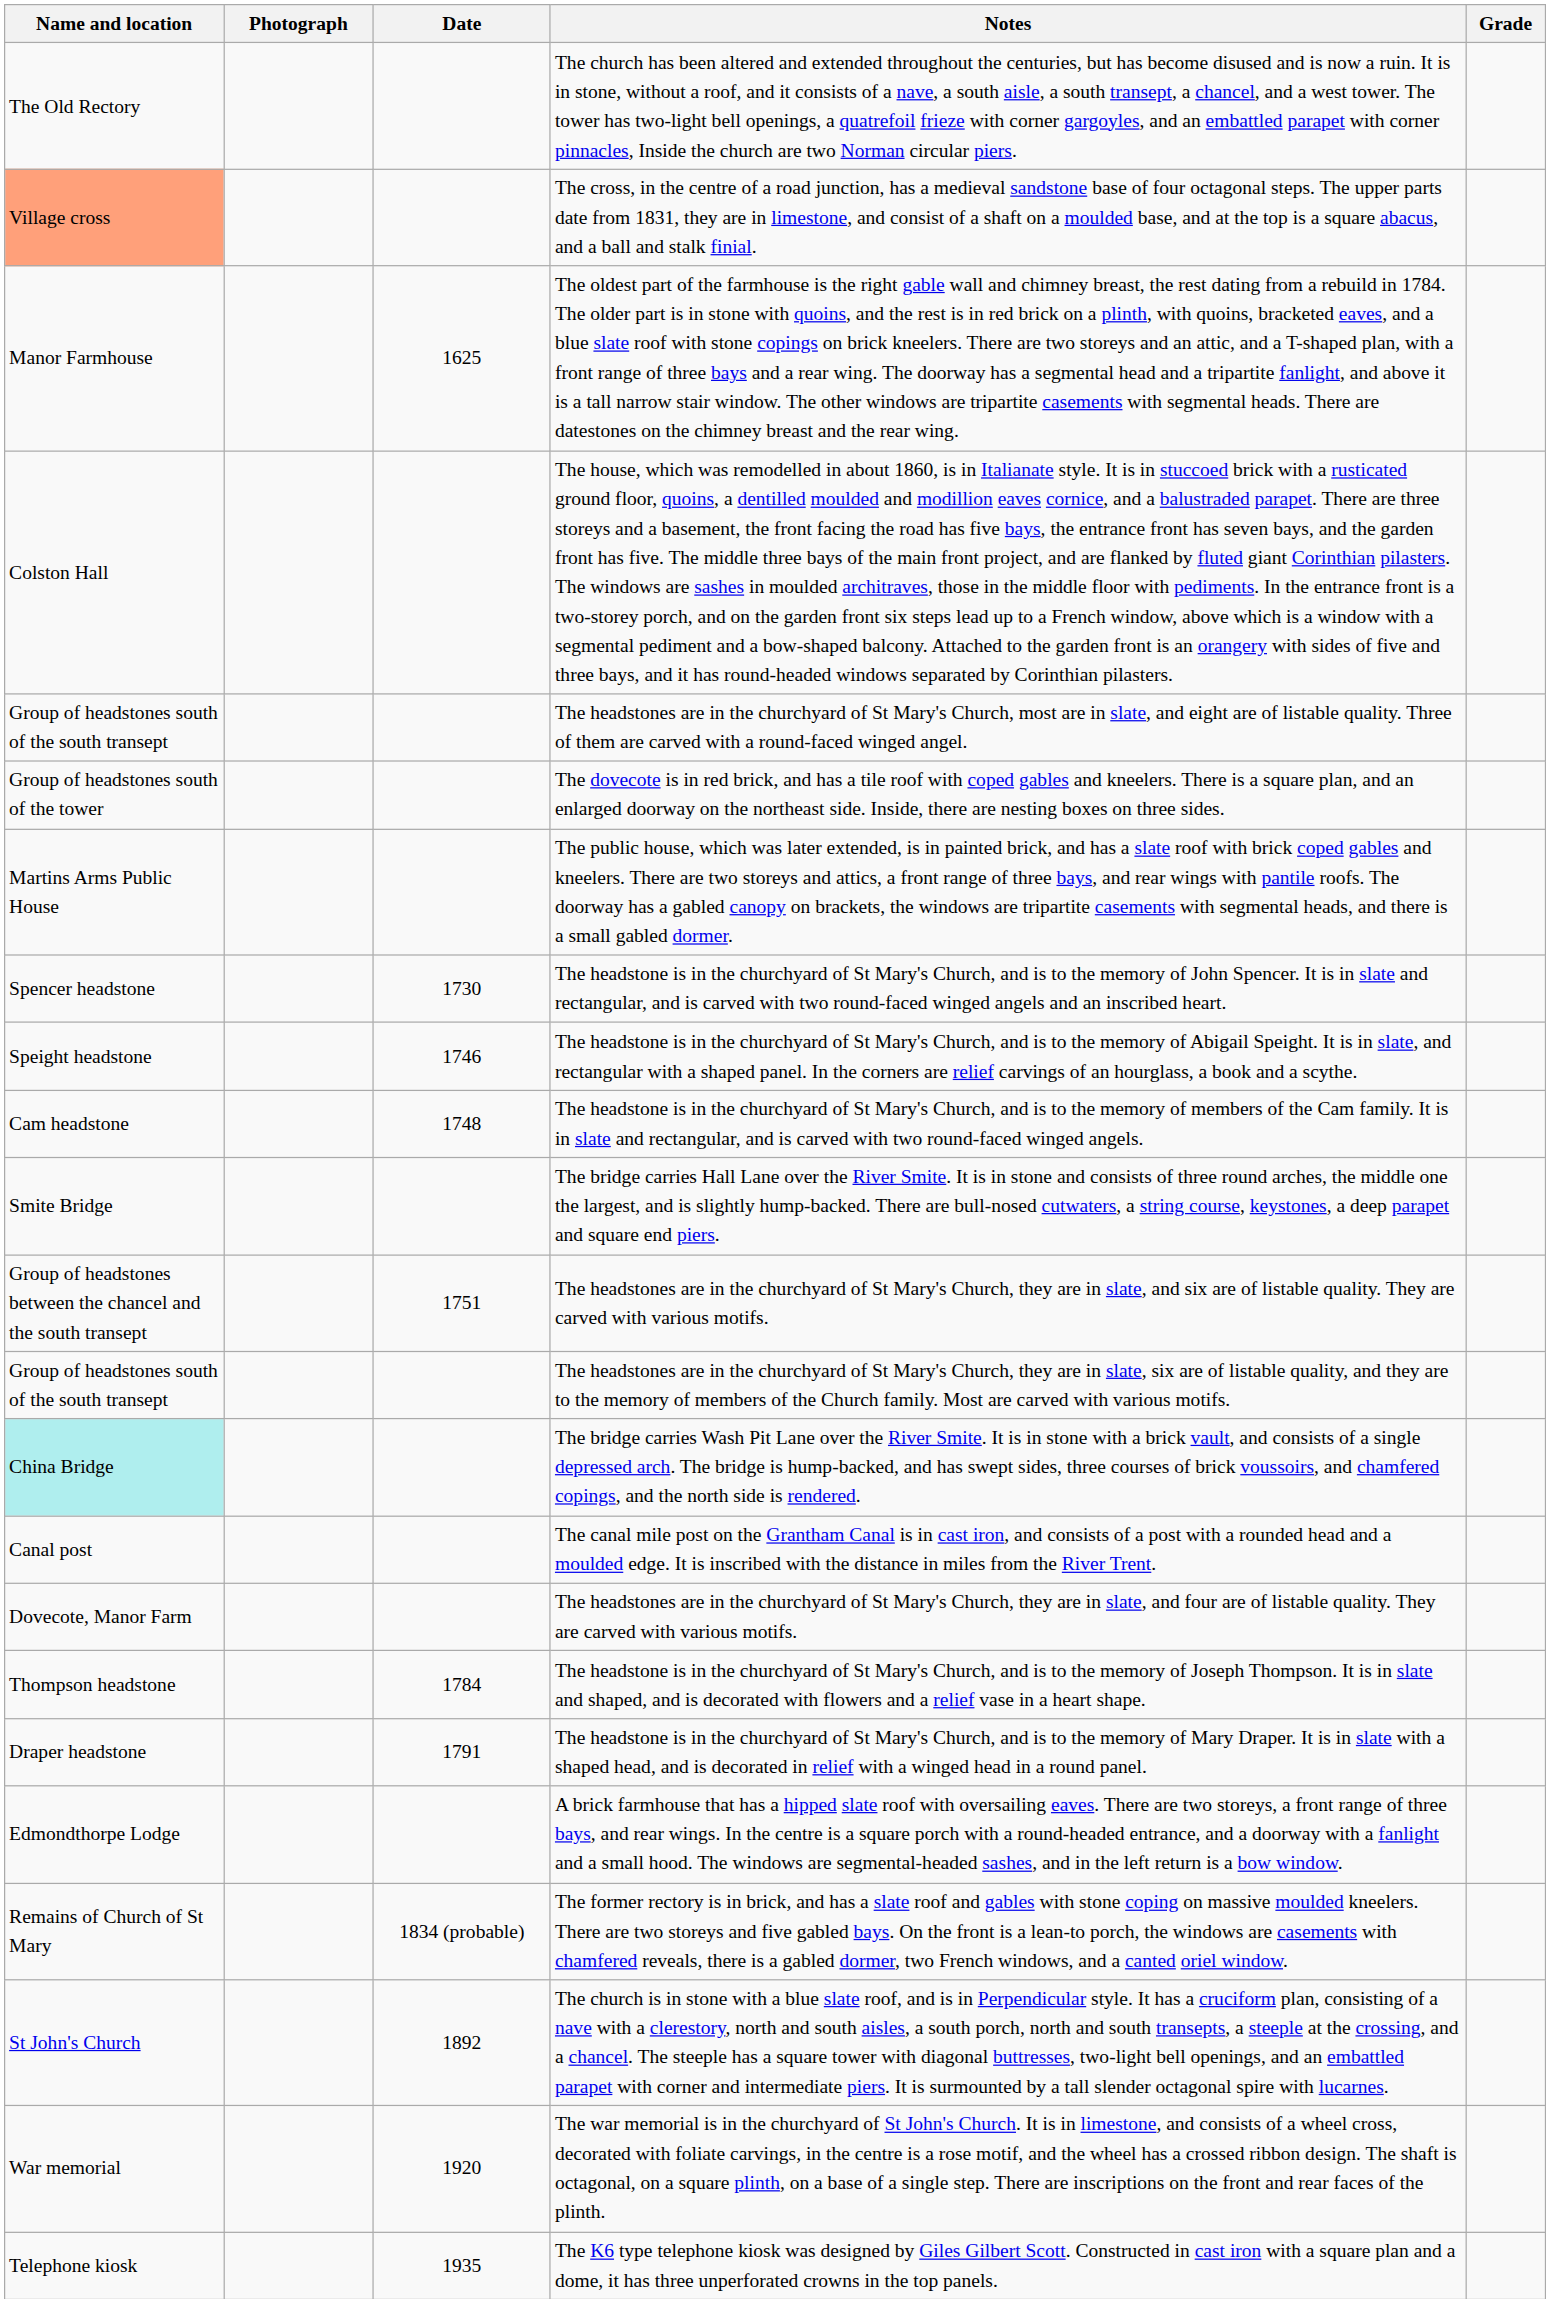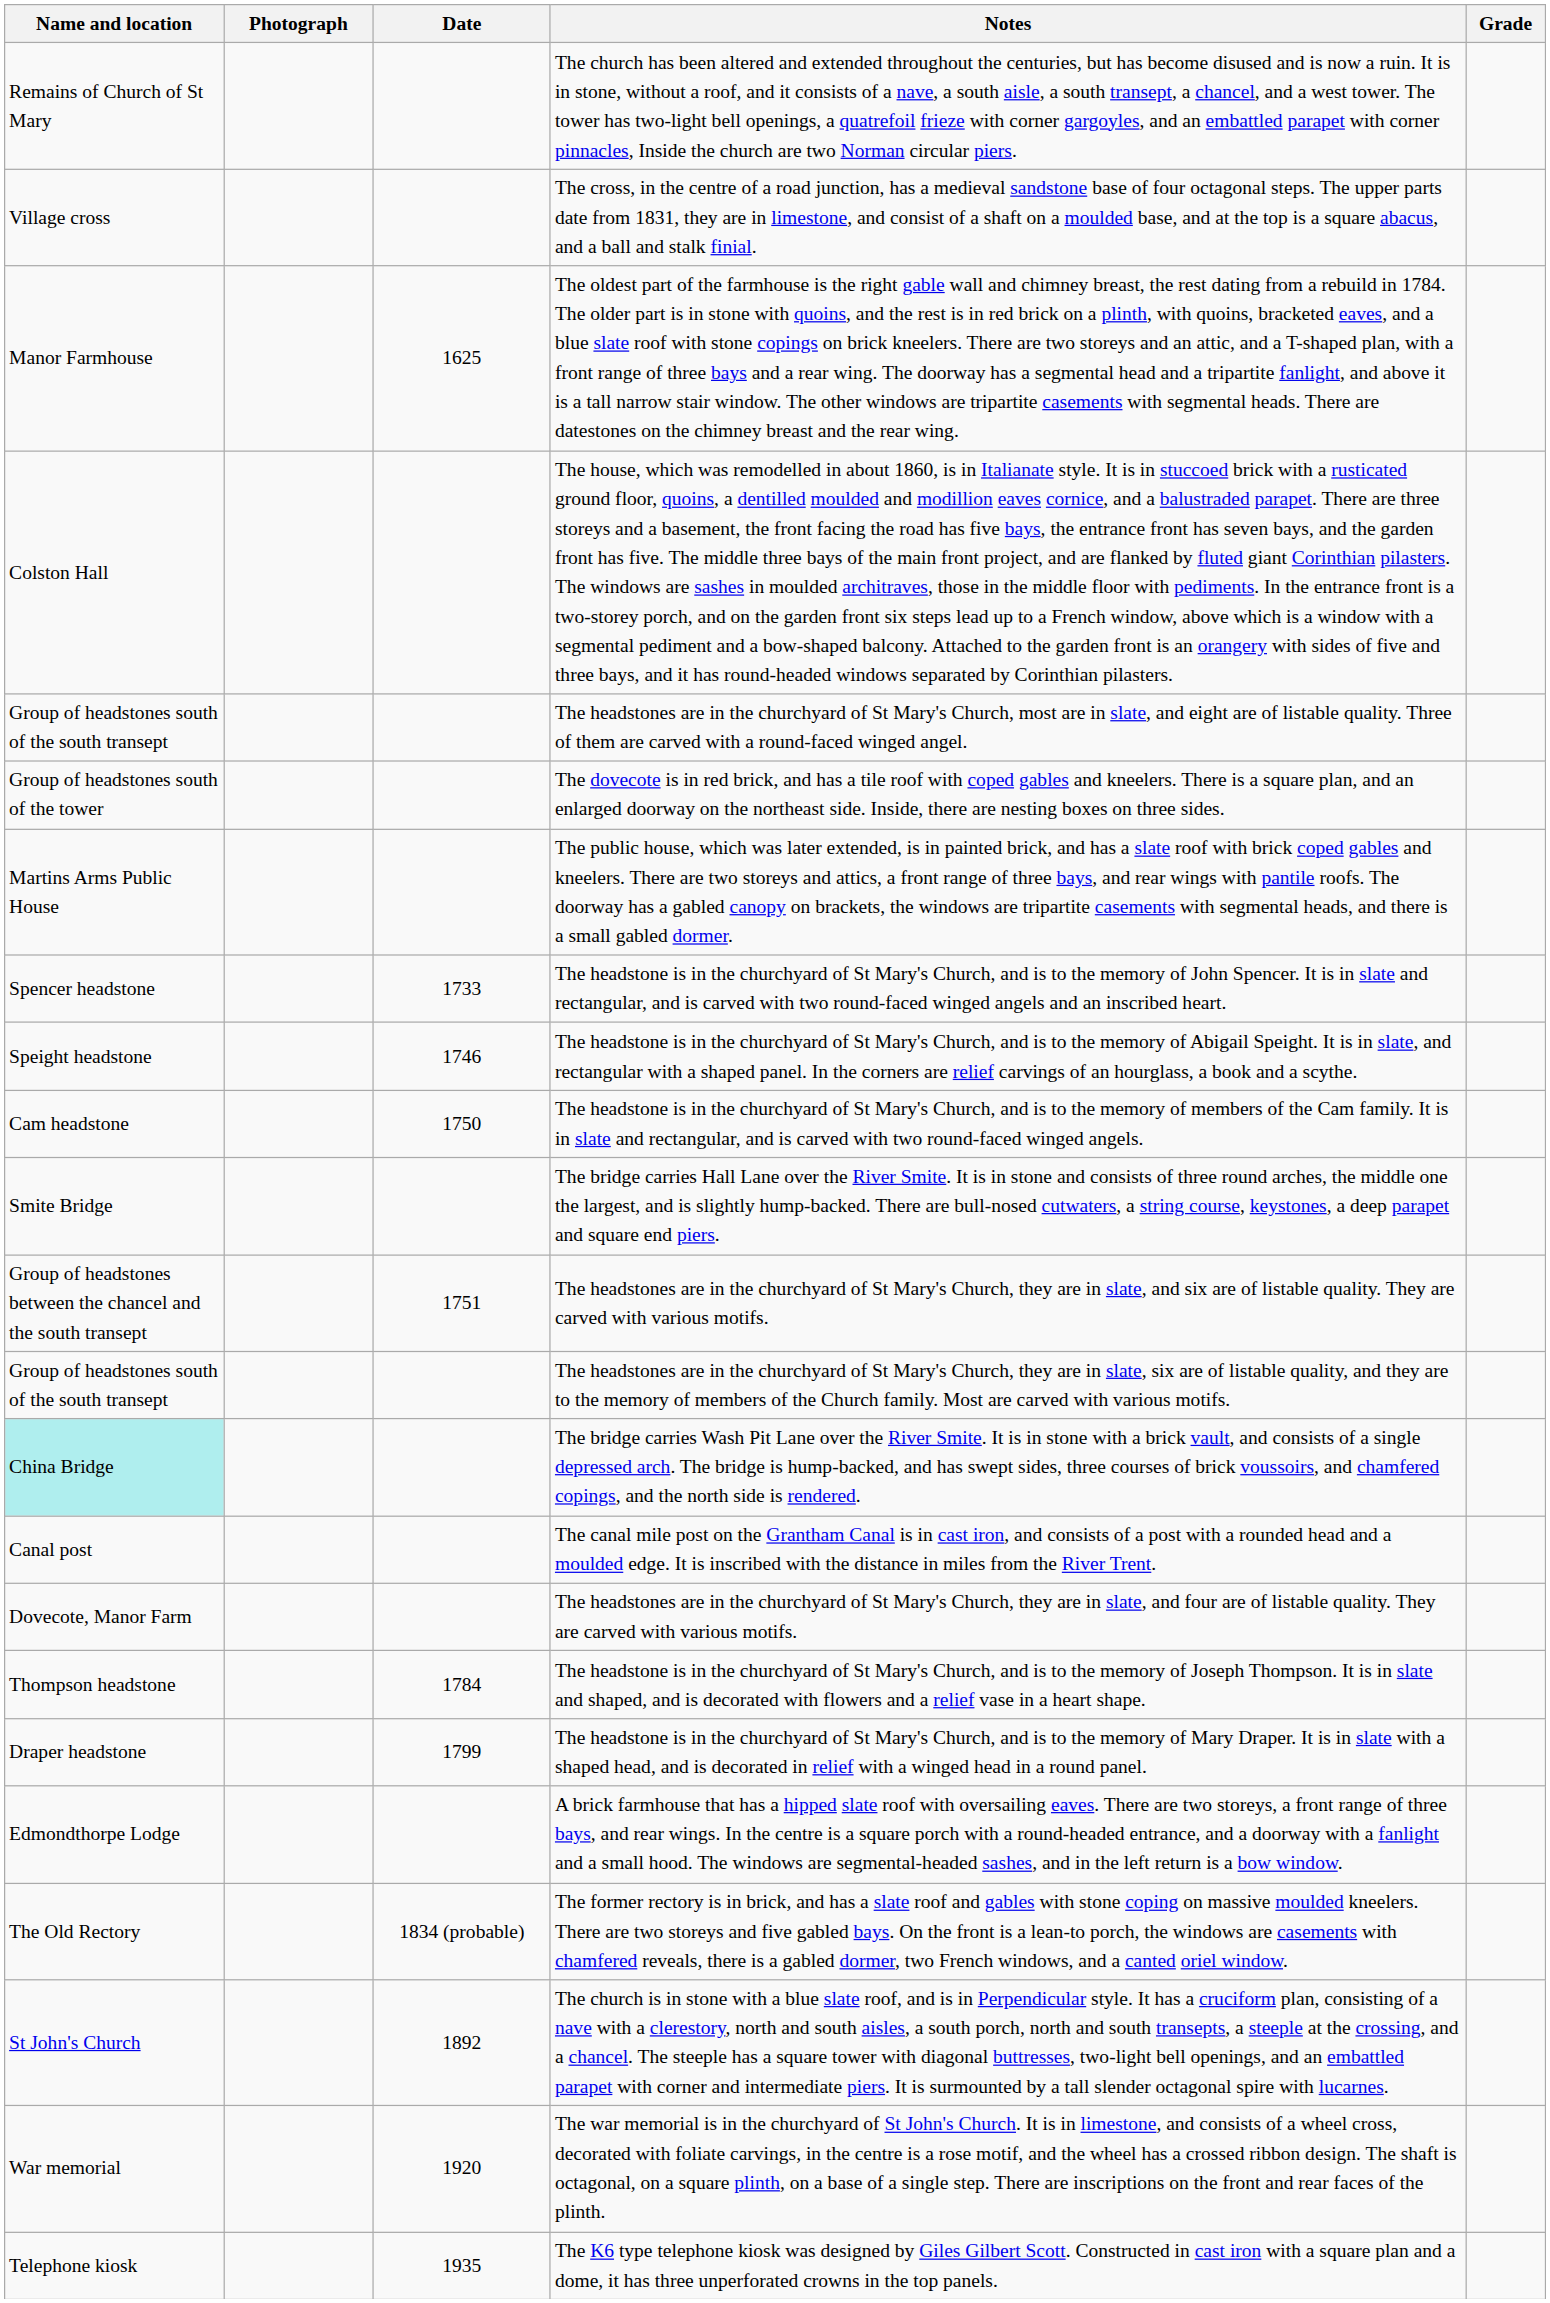row 2 | Name and location: The Old Rectory -> Remains of Church of St Mary
row 3 | Name and location: lightsalmon background -> no background
row 9 | Date: 1730 -> 1733
row 11 | Date: 1748 -> 1750
row 19 | Date: 1791 -> 1799
row 21 | Name and location: Remains of Church of St Mary -> The Old Rectory
